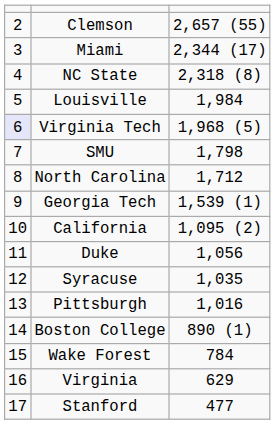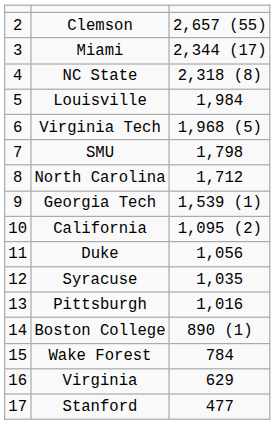Virginia Tech | column 1: lavender background -> no background
